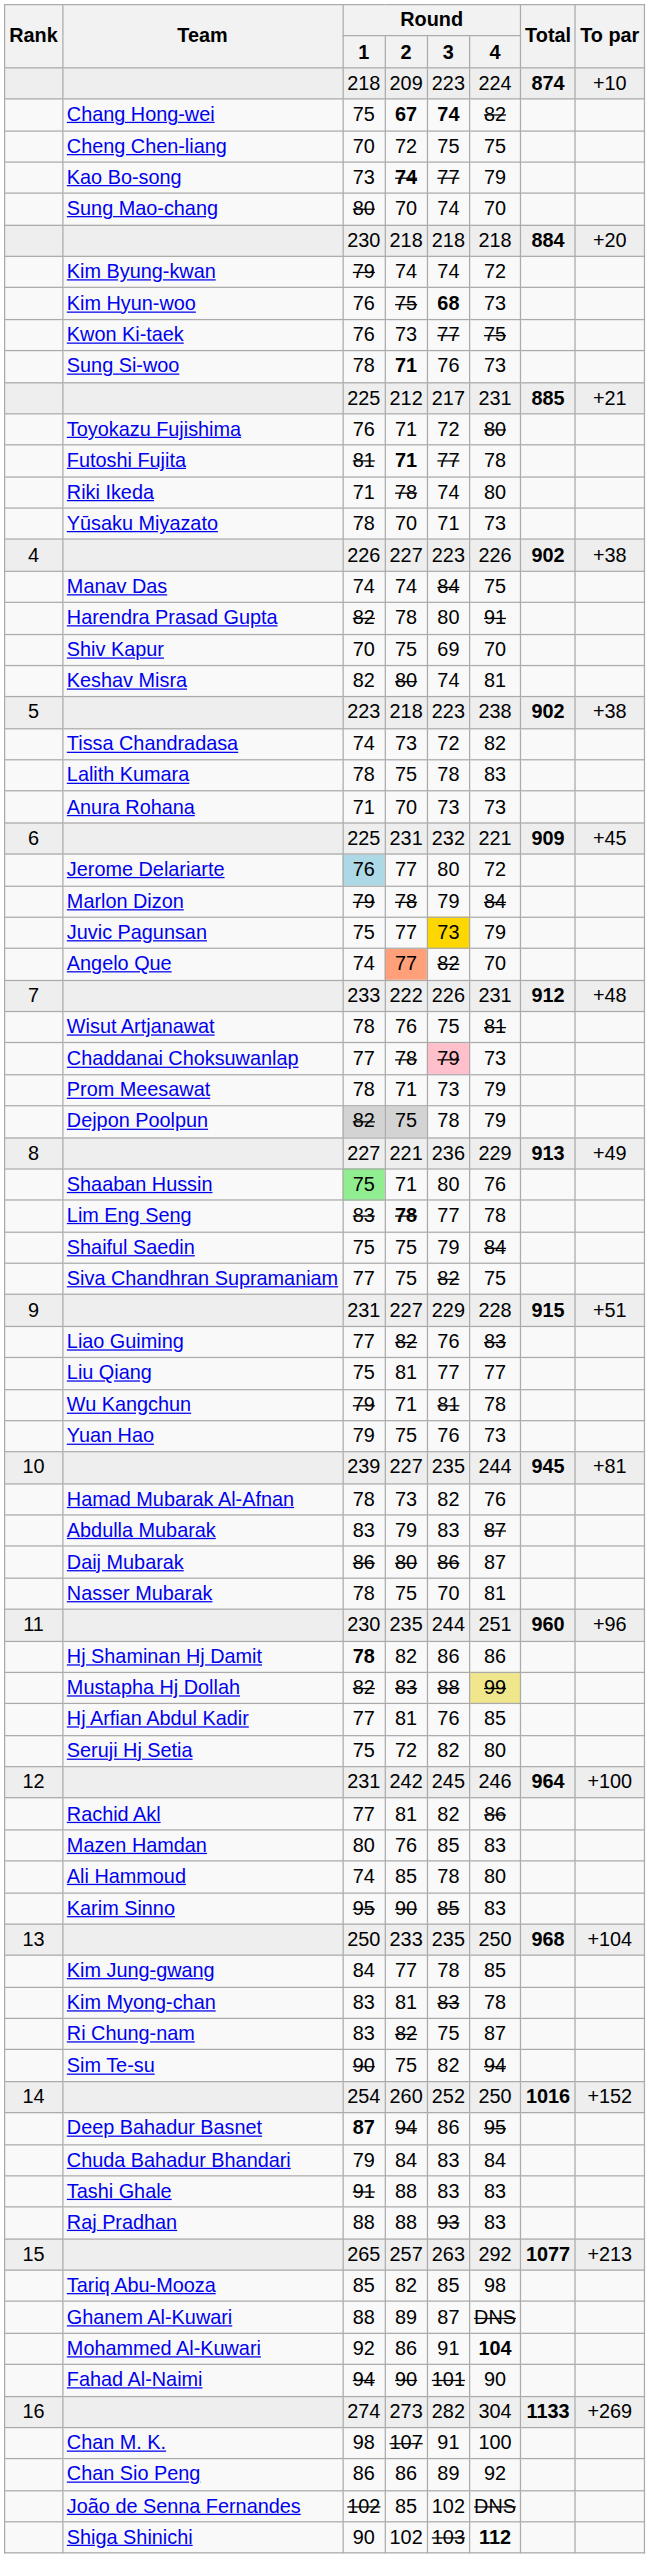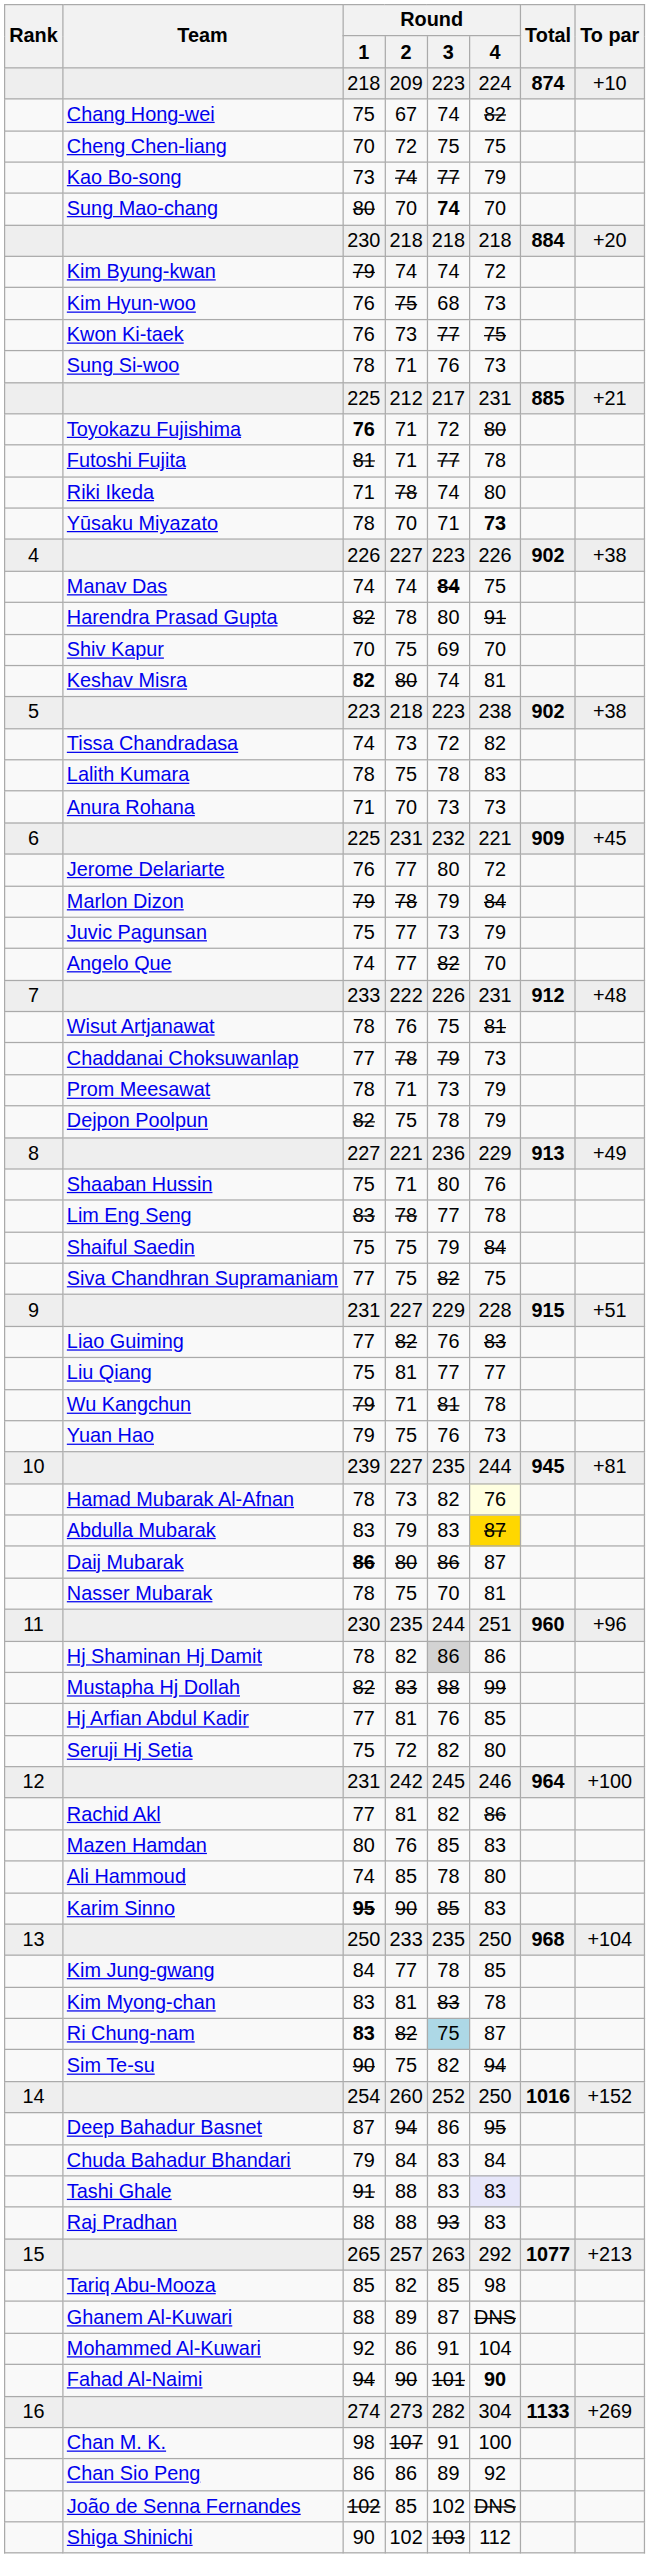Chang Hong-wei | Round / 2: bold -> normal
Chang Hong-wei | Round / 3: bold -> normal
Kao Bo-song | Round / 2: bold -> normal
Sung Mao-chang | Round / 3: normal -> bold
Kim Hyun-woo | Round / 3: bold -> normal
Sung Si-woo | Round / 2: bold -> normal
Toyokazu Fujishima | Round / 1: normal -> bold
Futoshi Fujita | Round / 2: bold -> normal
Yūsaku Miyazato | Round / 4: normal -> bold
Manav Das | Round / 3: normal -> bold
Keshav Misra | Round / 1: normal -> bold
Jerome Delariarte | Round / 1: lightblue background -> no background
Juvic Pagunsan | Round / 3: gold background -> no background
Angelo Que | Round / 2: lightsalmon background -> no background
Chaddanai Choksuwanlap | Round / 3: pink background -> no background
Dejpon Poolpun | Round / 1: lightgrey background -> no background
Dejpon Poolpun | Round / 2: lightgrey background -> no background
Shaaban Hussin | Round / 1: lightgreen background -> no background
Lim Eng Seng | Round / 2: bold -> normal
Hamad Mubarak Al-Afnan | Round / 4: no background -> lightyellow background
Abdulla Mubarak | Round / 4: no background -> gold background
Daij Mubarak | Round / 1: normal -> bold
Hj Shaminan Hj Damit | Round / 1: bold -> normal
Hj Shaminan Hj Damit | Round / 3: no background -> lightgrey background
Mustapha Hj Dollah | Round / 4: khaki background -> no background
Karim Sinno | Round / 1: normal -> bold
Ri Chung-nam | Round / 1: normal -> bold
Ri Chung-nam | Round / 3: no background -> lightblue background
Deep Bahadur Basnet | Round / 1: bold -> normal
Tashi Ghale | Round / 4: no background -> lavender background
Mohammed Al-Kuwari | Round / 4: bold -> normal
Fahad Al-Naimi | Round / 4: normal -> bold
Shiga Shinichi | Round / 4: bold -> normal
